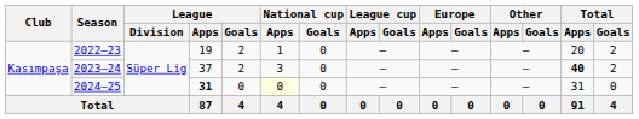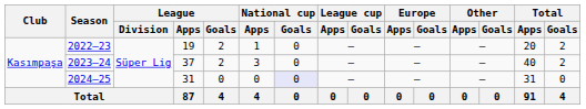2023–24 | Total / Apps: bold -> normal
2024–25 | League / Apps: bold -> normal
2024–25 | National cup / Apps: lightyellow background -> no background
2024–25 | National cup / Goals: no background -> lavender background
